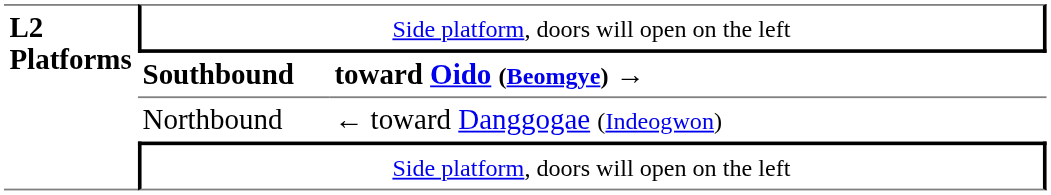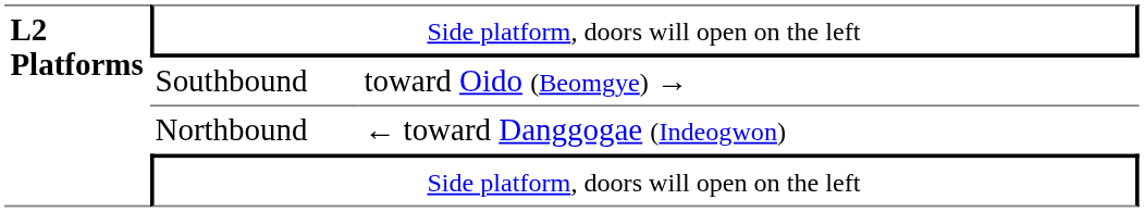Southbound | column 2: bold -> normal
Southbound | column 3: bold -> normal
